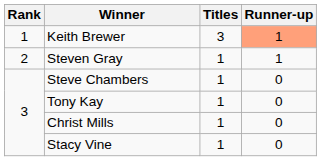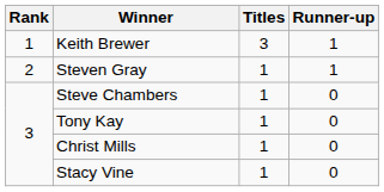Keith Brewer | Runner-up: lightsalmon background -> no background
